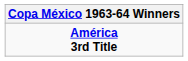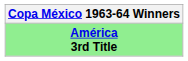row 2 | column 1: no background -> lightgreen background
